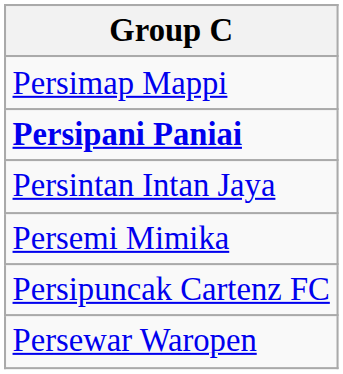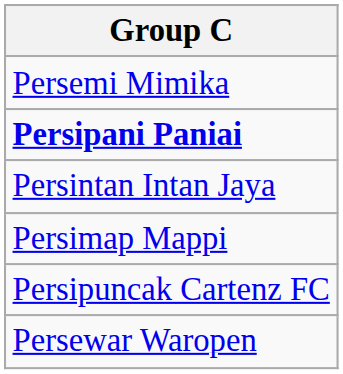row 2 | column 1: Persimap Mappi -> Persemi Mimika
row 5 | column 1: Persemi Mimika -> Persimap Mappi
